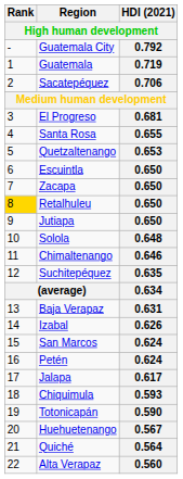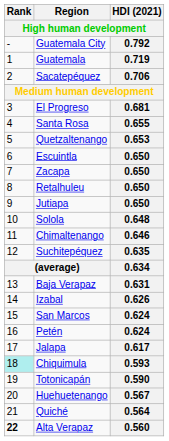Retalhuleu | Rank: gold background -> no background
Chiquimula | Rank: no background -> paleturquoise background
Alta Verapaz | Rank: normal -> bold
